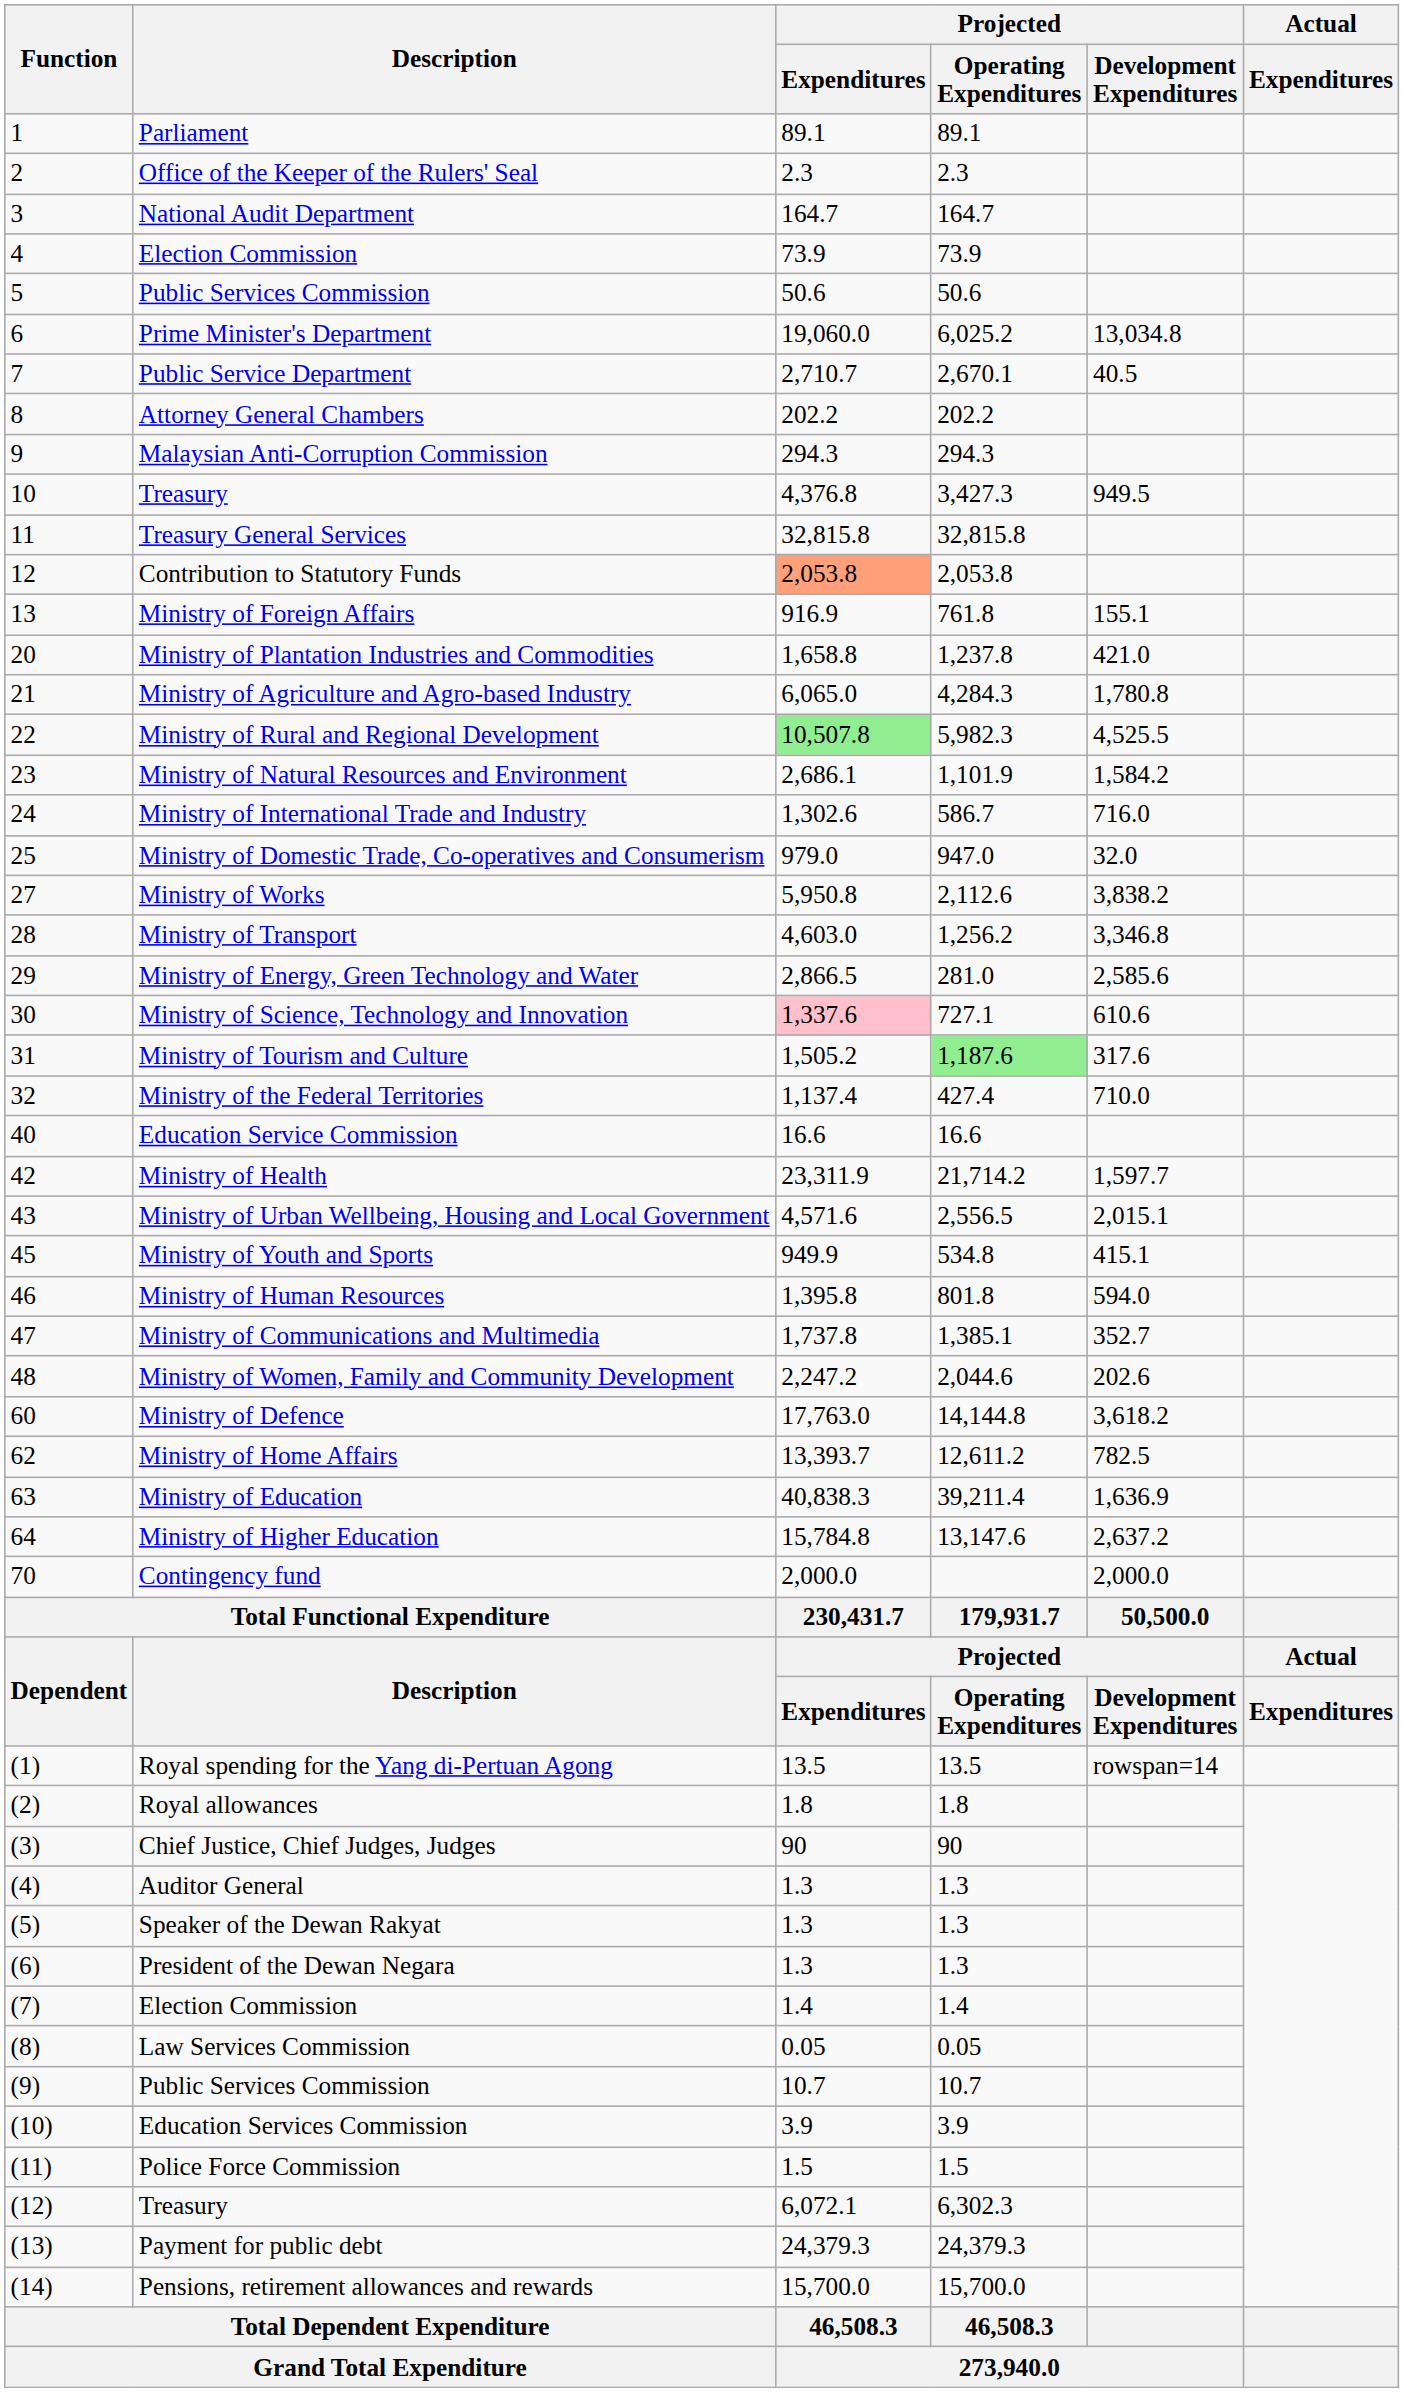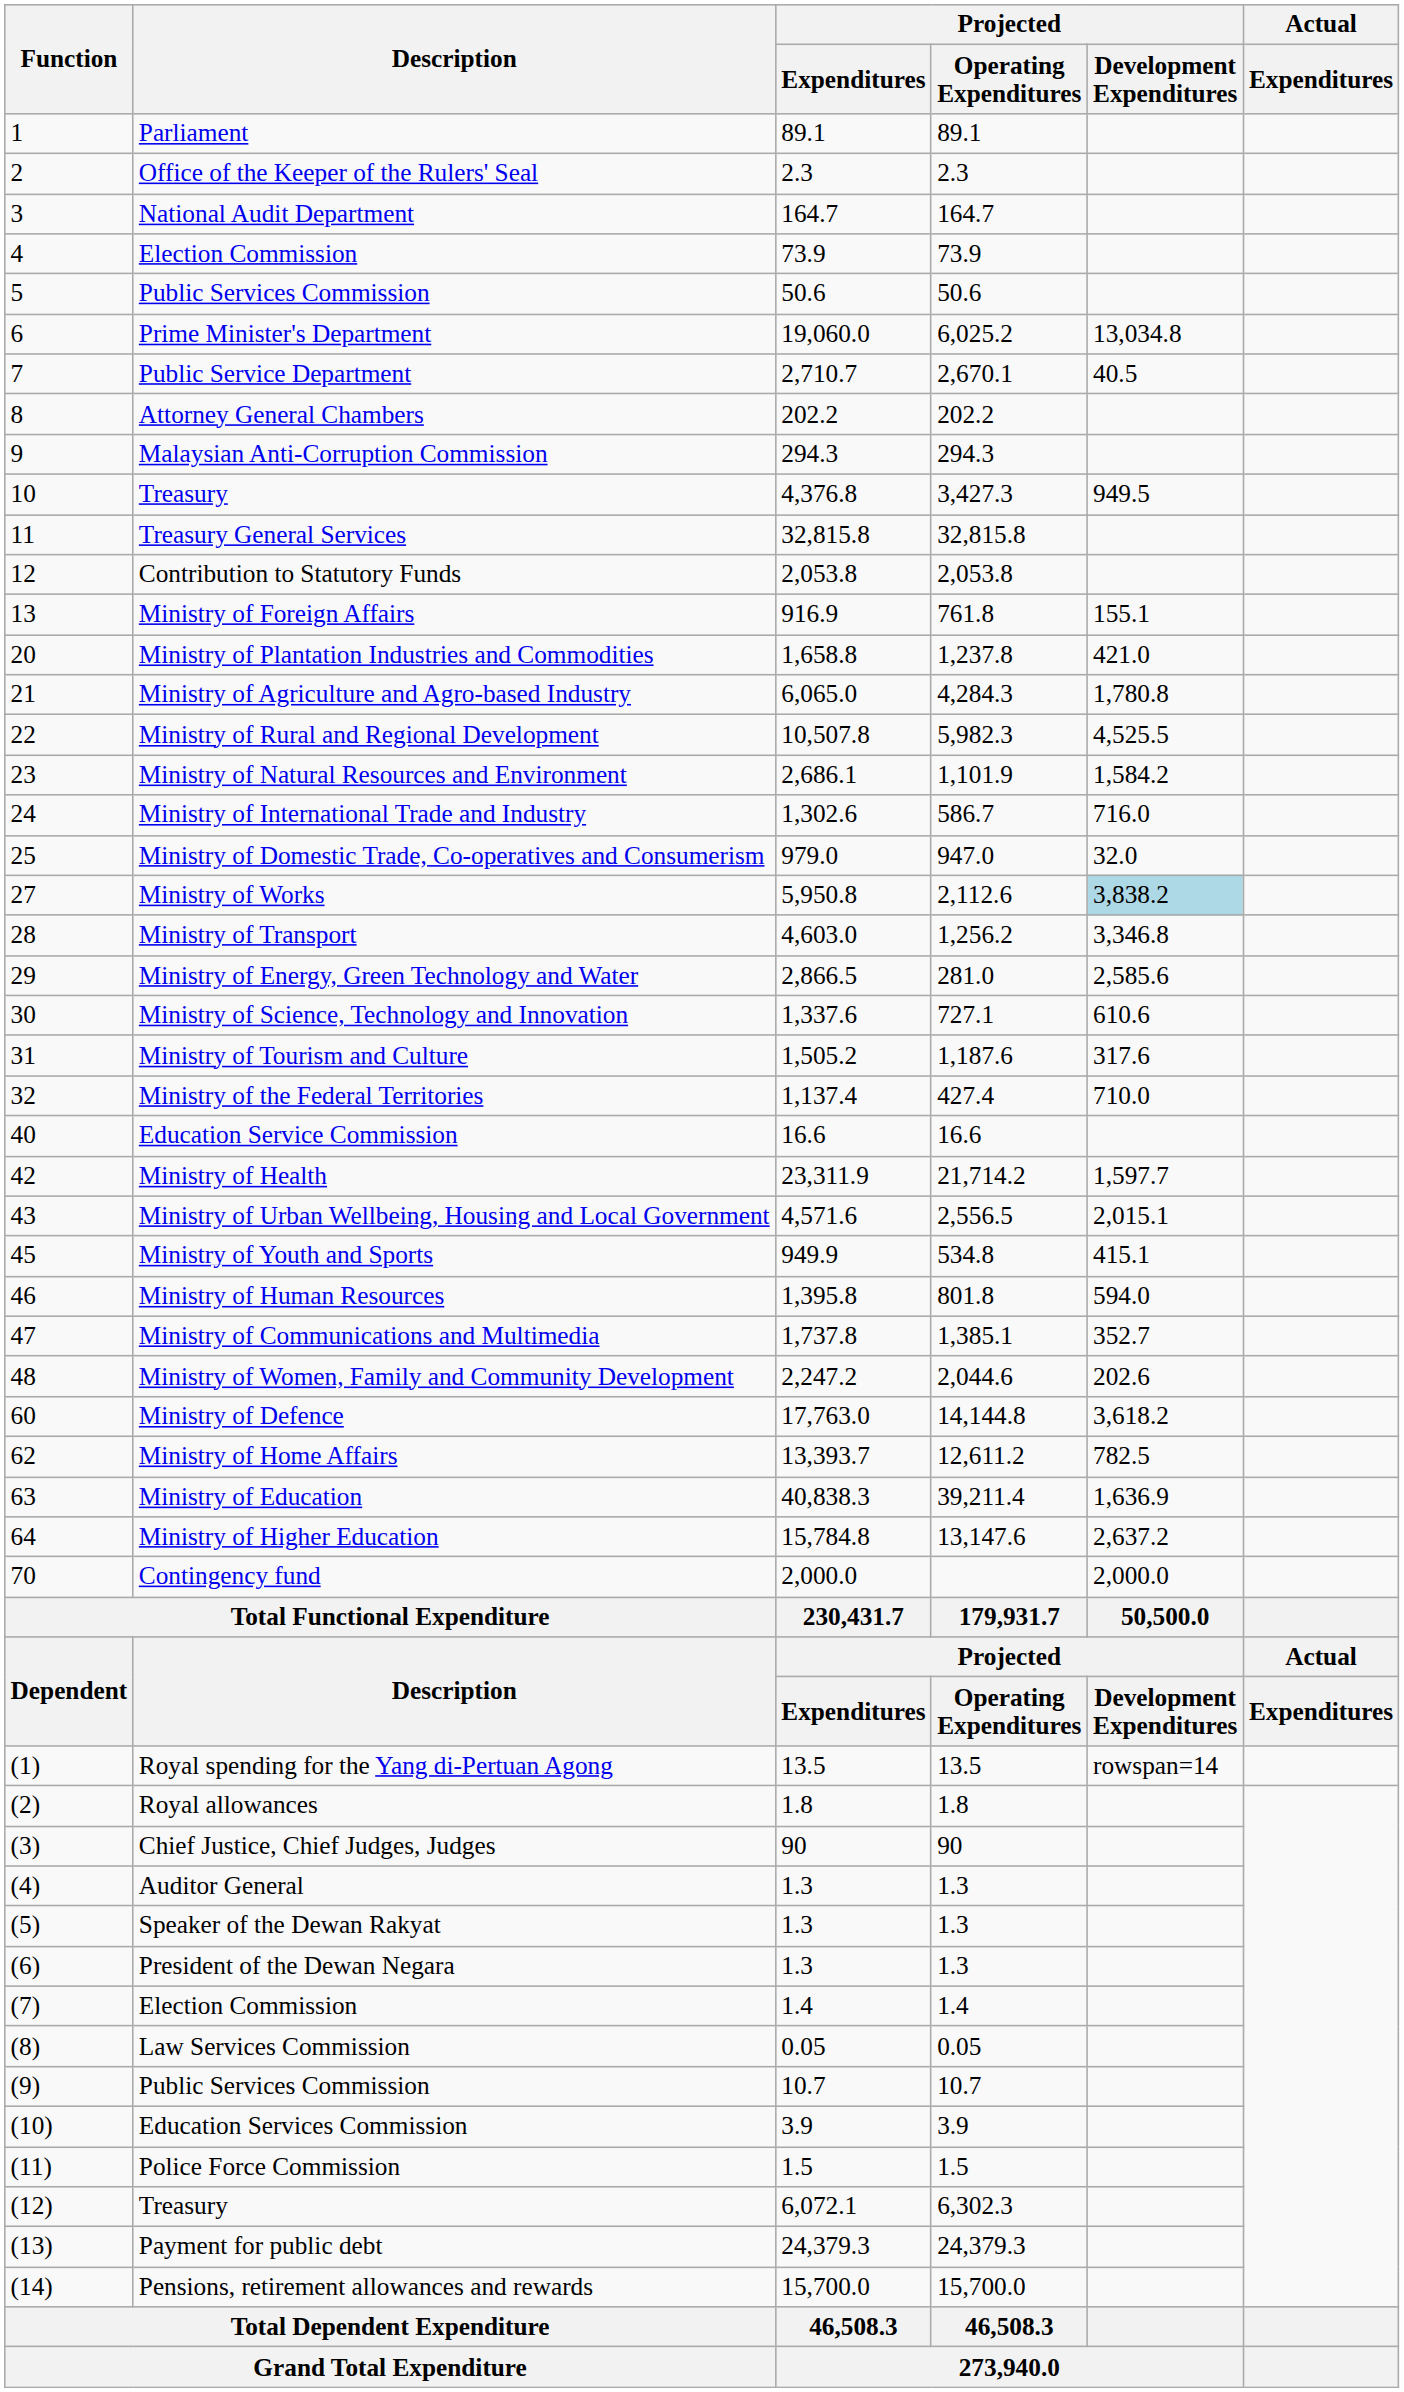Contribution to Statutory Funds | Projected / Expenditures: lightsalmon background -> no background
Ministry of Rural and Regional Development | Projected / Expenditures: lightgreen background -> no background
Ministry of Works | Projected / Development Expenditures: no background -> lightblue background
Ministry of Science, Technology and Innovation | Projected / Expenditures: pink background -> no background
Ministry of Tourism and Culture | Projected / Operating Expenditures: lightgreen background -> no background
